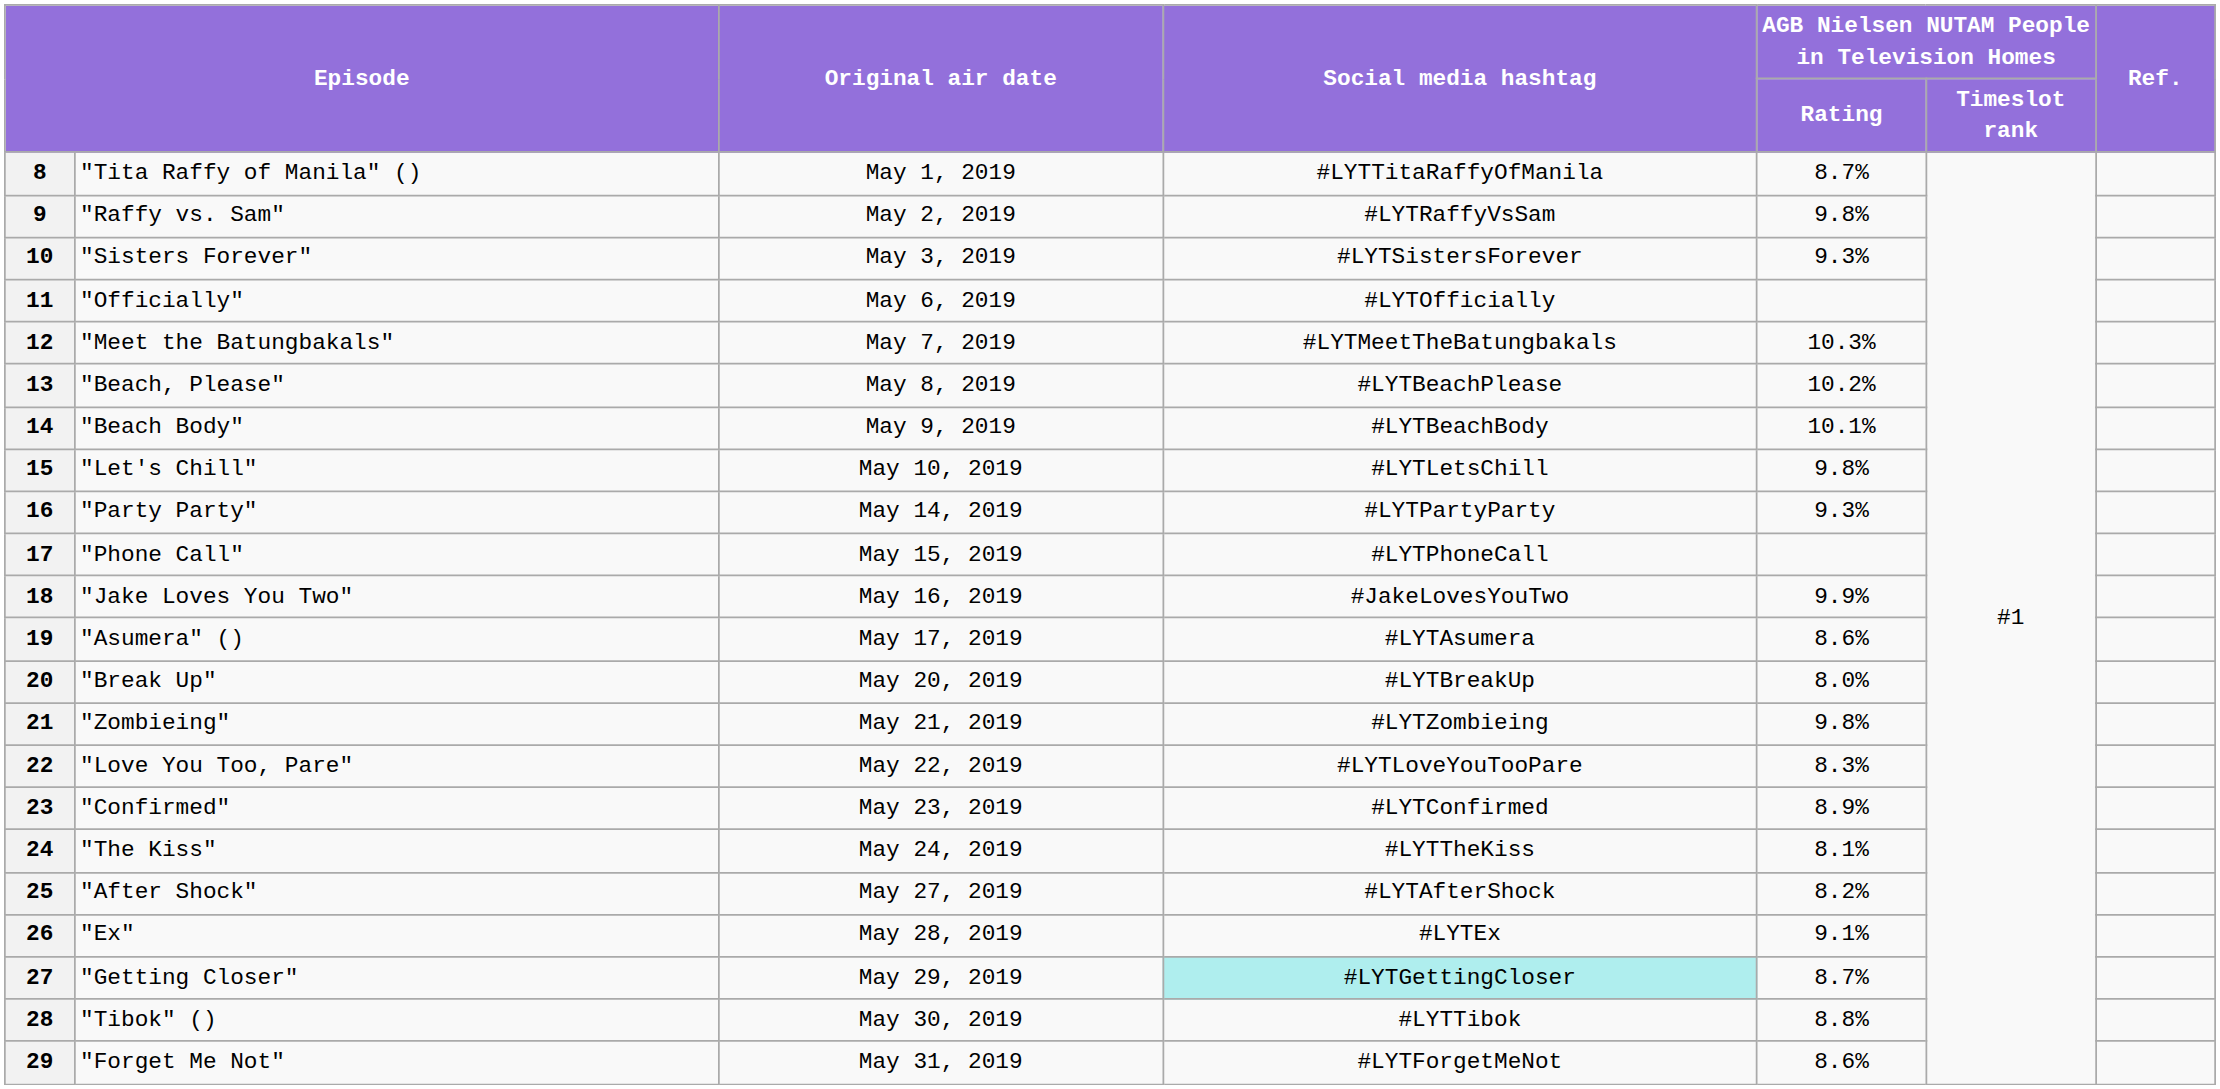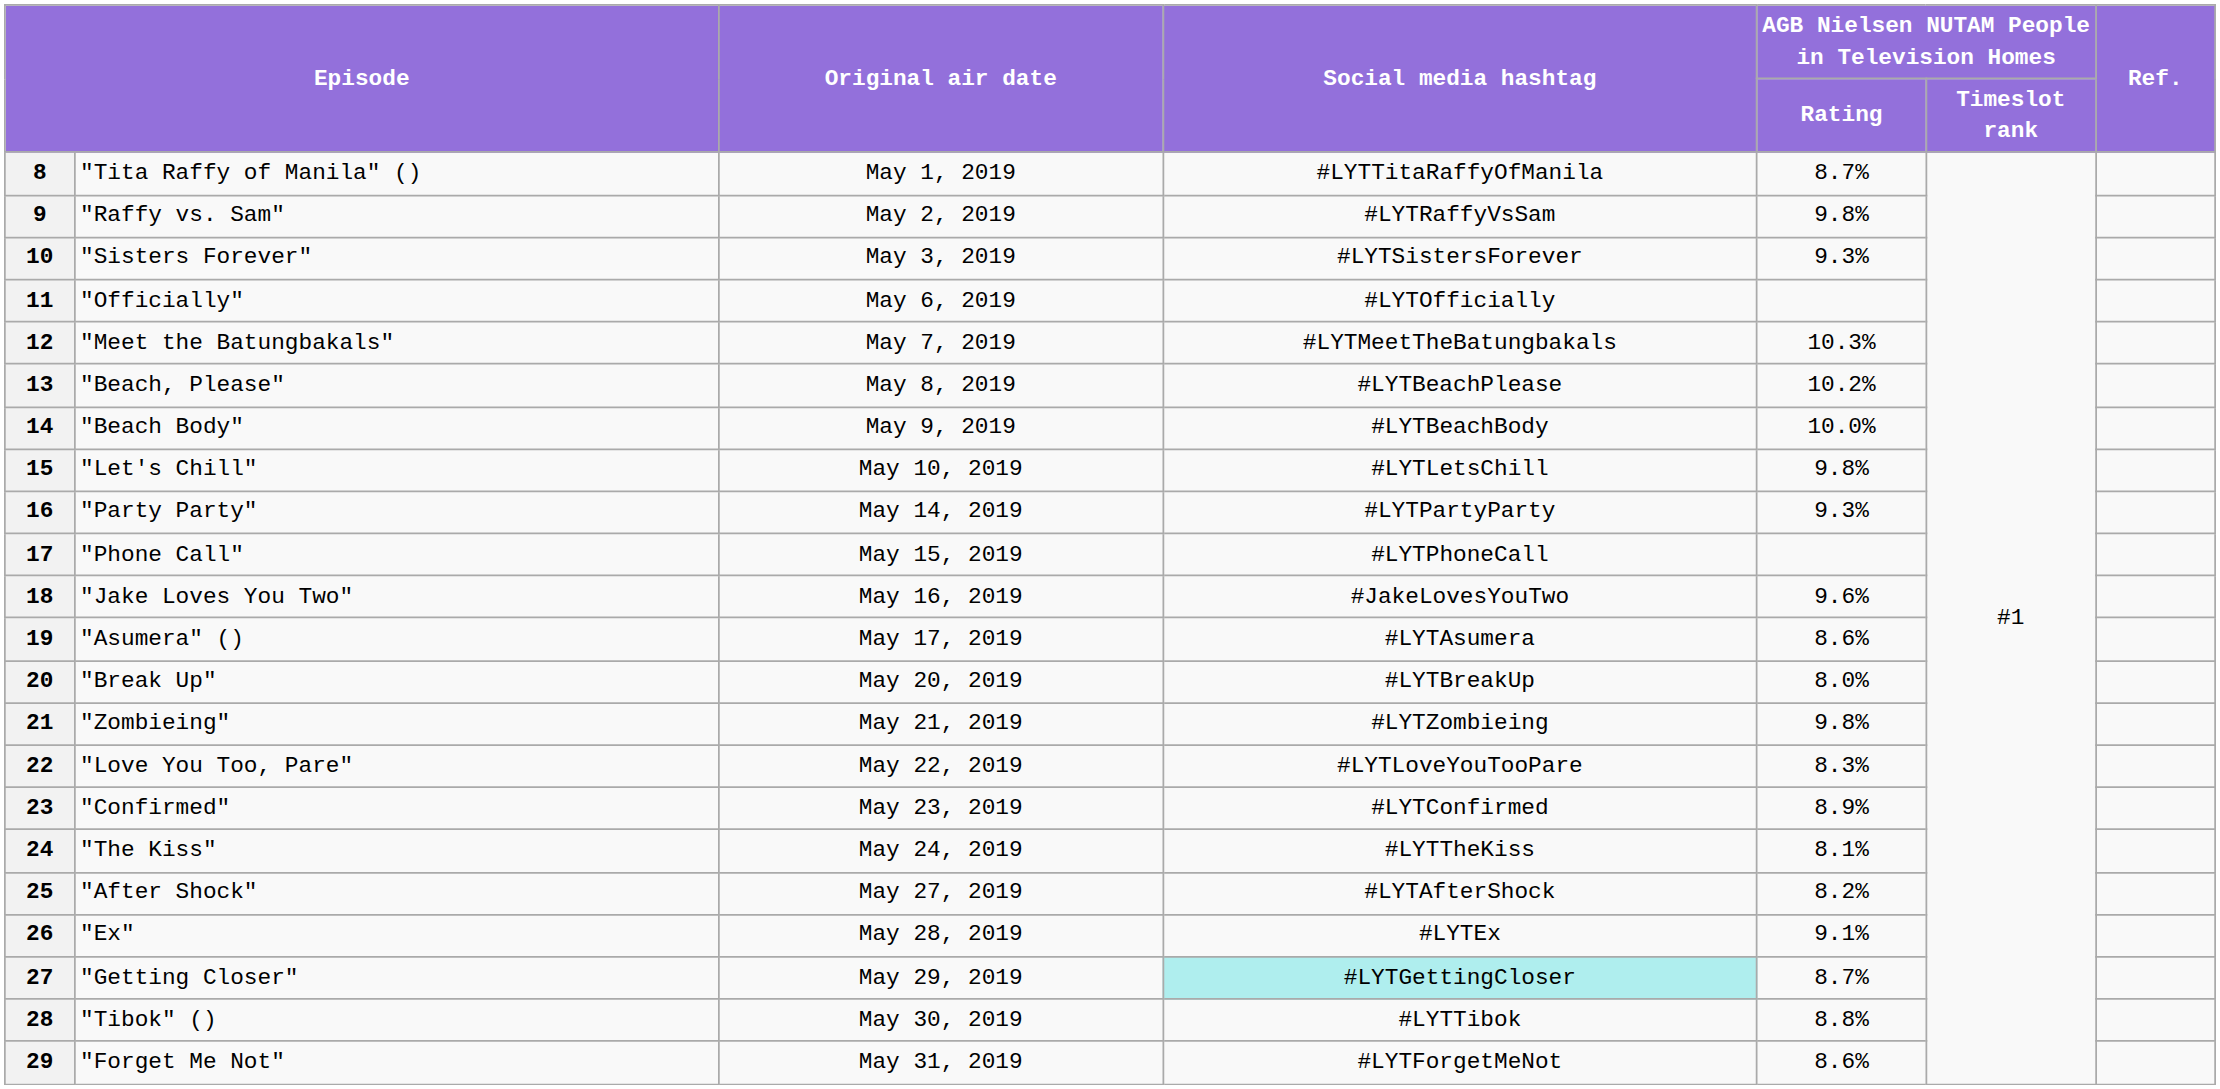14 | AGB Nielsen NUTAM People in Television Homes / Rating: 10.1% -> 10.0%
18 | AGB Nielsen NUTAM People in Television Homes / Rating: 9.9% -> 9.6%
